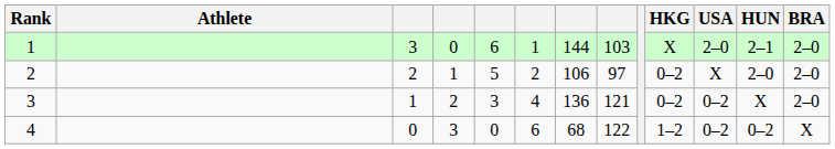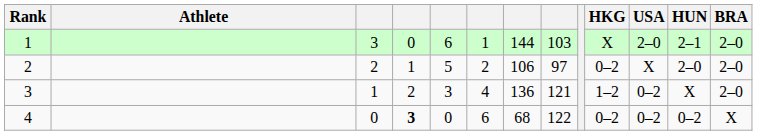row 4 | HKG: 0–2 -> 1–2
row 5 | column 4: normal -> bold
row 5 | HKG: 1–2 -> 0–2
